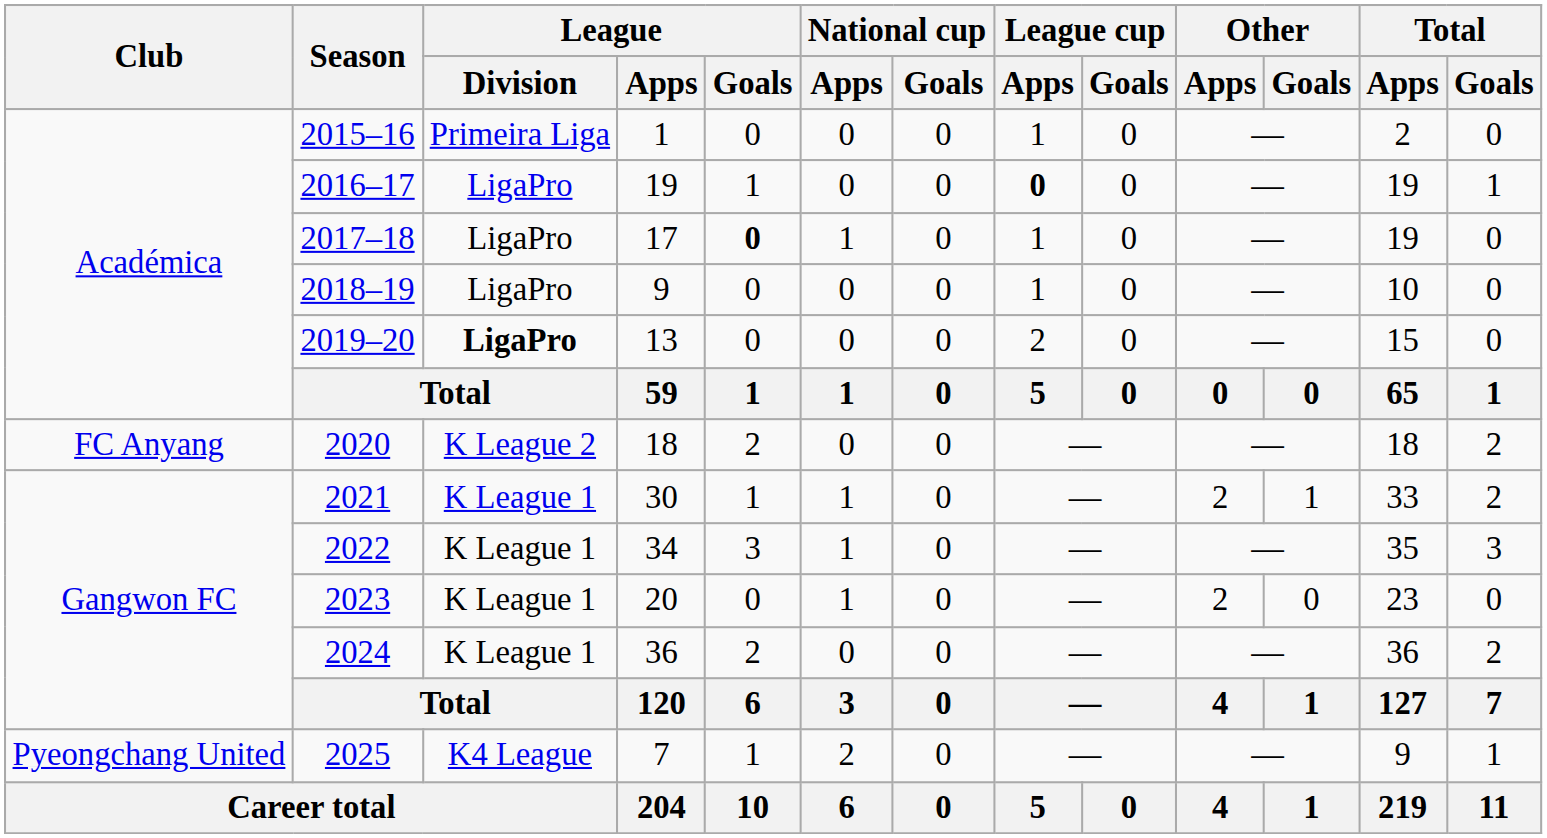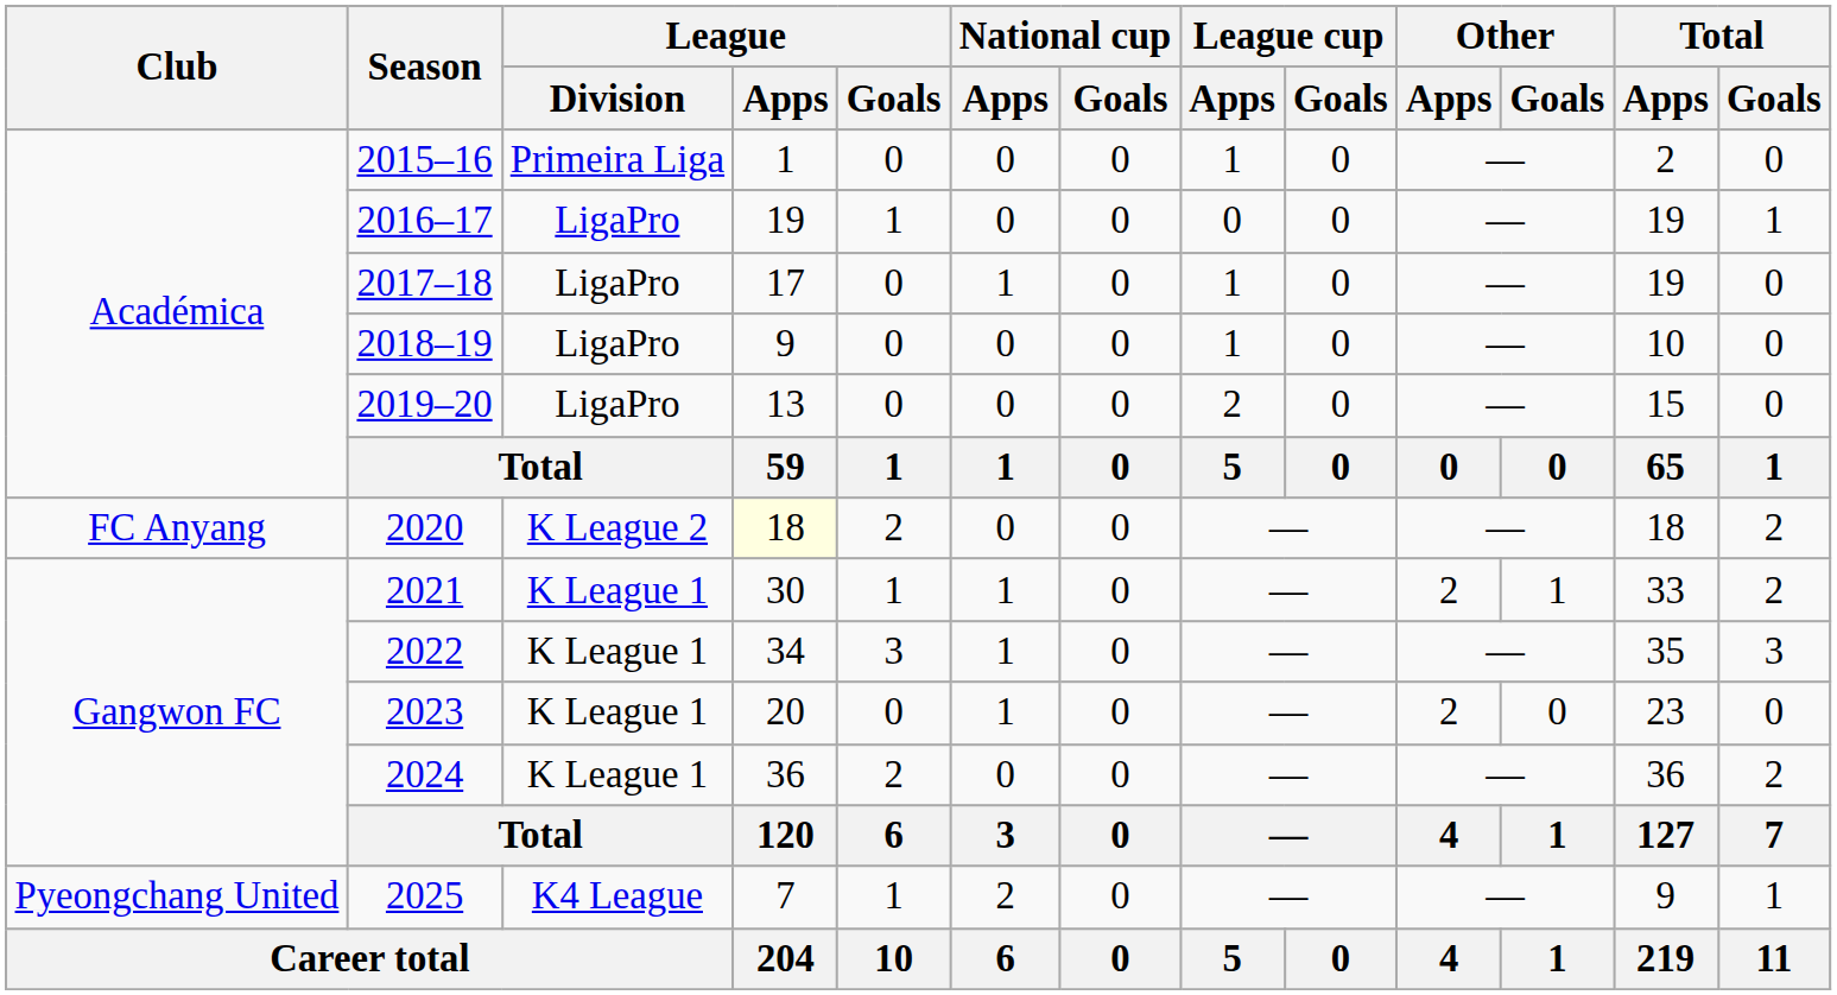2016–17 | League cup / Apps: bold -> normal
2017–18 | League / Goals: bold -> normal
2019–20 | League / Division: bold -> normal
2020 | League / Apps: no background -> lightyellow background
